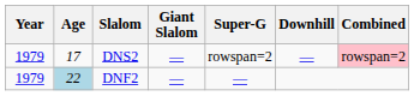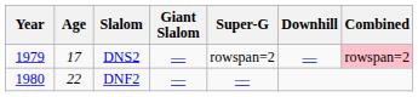DNF2 | Year: 1979 -> 1980
DNF2 | Age: lightblue background -> no background
